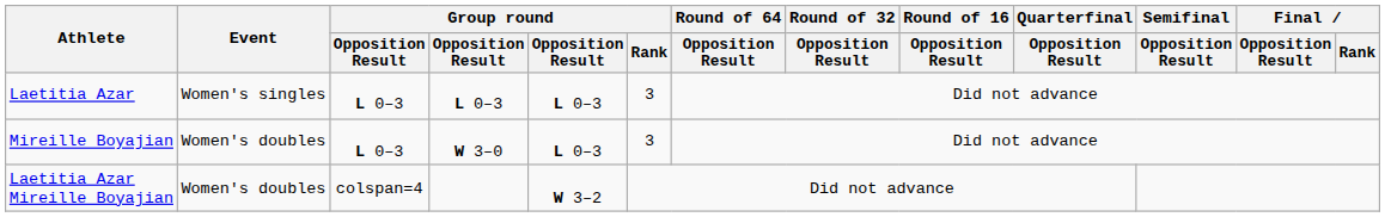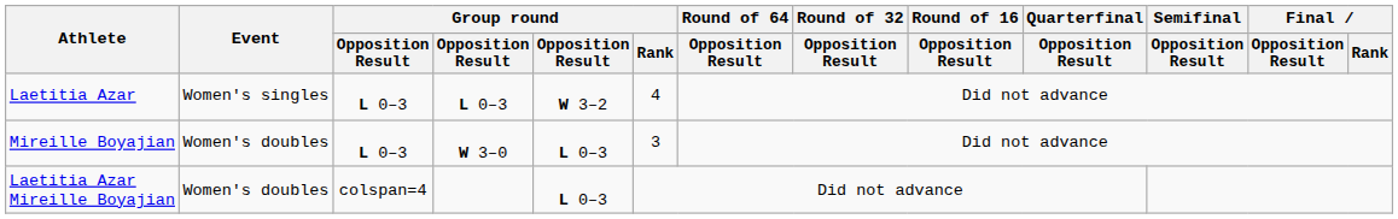Laetitia Azar | column 5: L 0–3 -> W 3–2
Laetitia Azar | Group round / Rank: 3 -> 4
Laetitia Azar Mireille Boyajian | column 5: W 3–2 -> L 0–3
